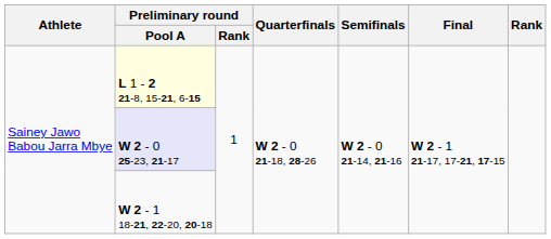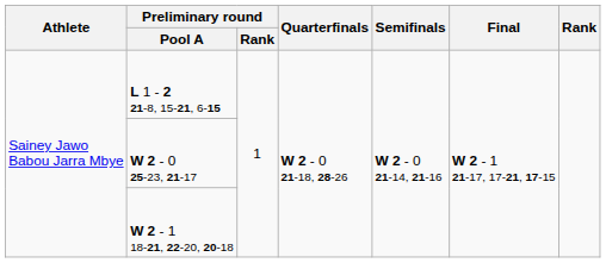L 1 - 2 21-8, 15-21, 6-15 | Preliminary round / Pool A: lightyellow background -> no background
W 2 - 0 25-23, 21-17 | Preliminary round / Pool A: lavender background -> no background
